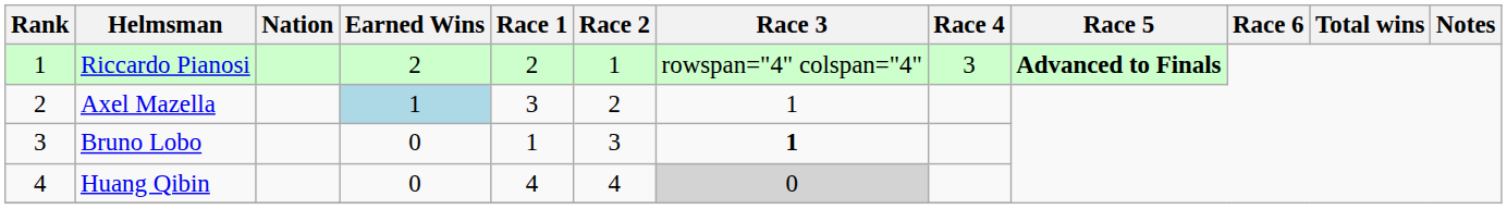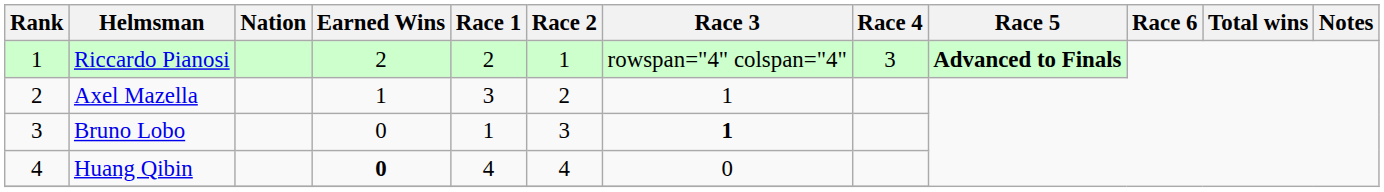Axel Mazella | Earned Wins: lightblue background -> no background
Huang Qibin | Earned Wins: normal -> bold
Huang Qibin | Race 3: lightgrey background -> no background
